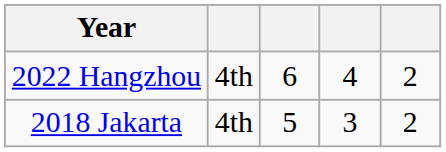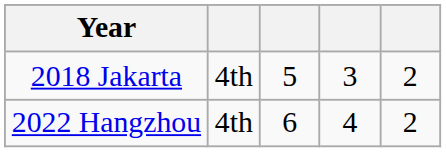rows swapped: 2018 Jakarta <-> 2022 Hangzhou
